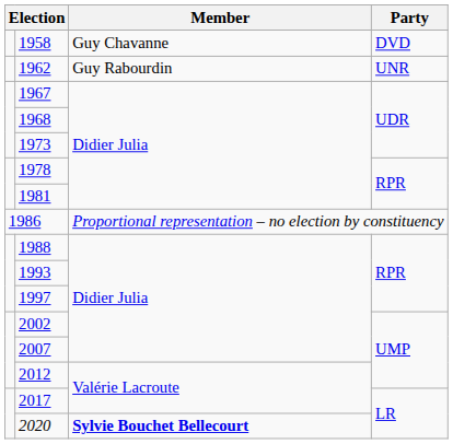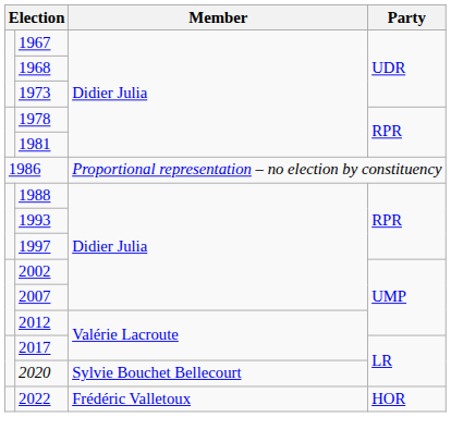- row: 1958 | Guy Chavanne | DVD
- row: 1962 | Guy Rabourdin | UNR
2020 | Member: bold -> normal
+ row: 2022 | Frédéric Valletoux | HOR
